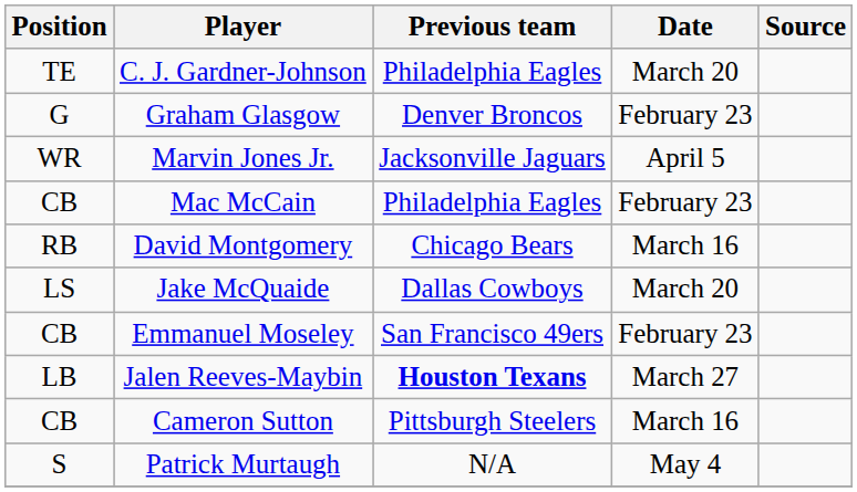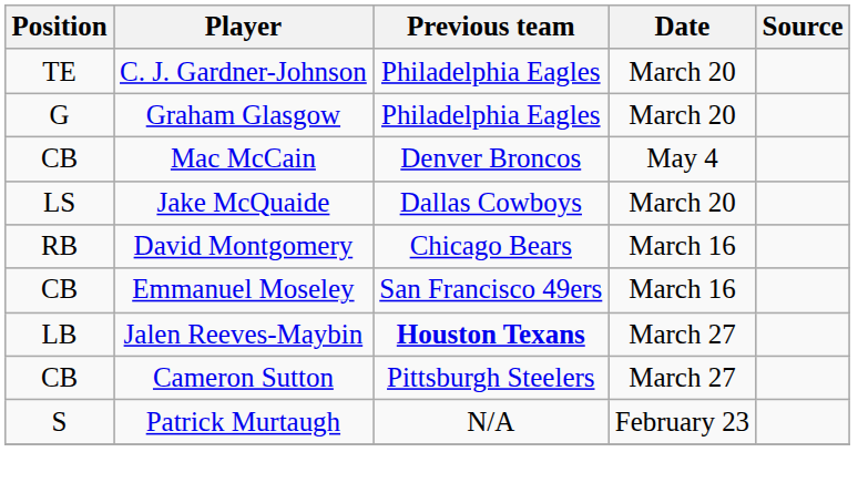Graham Glasgow | Previous team: Denver Broncos -> Philadelphia Eagles
Graham Glasgow | Date: February 23 -> March 20
- row: WR | Marvin Jones Jr. | Jacksonville Jaguars | April 5
Mac McCain | Previous team: Philadelphia Eagles -> Denver Broncos
Mac McCain | Date: February 23 -> May 4
rows swapped: Jake McQuaide <-> David Montgomery
Emmanuel Moseley | Date: February 23 -> March 16
Cameron Sutton | Date: March 16 -> March 27
Patrick Murtaugh | Date: May 4 -> February 23
